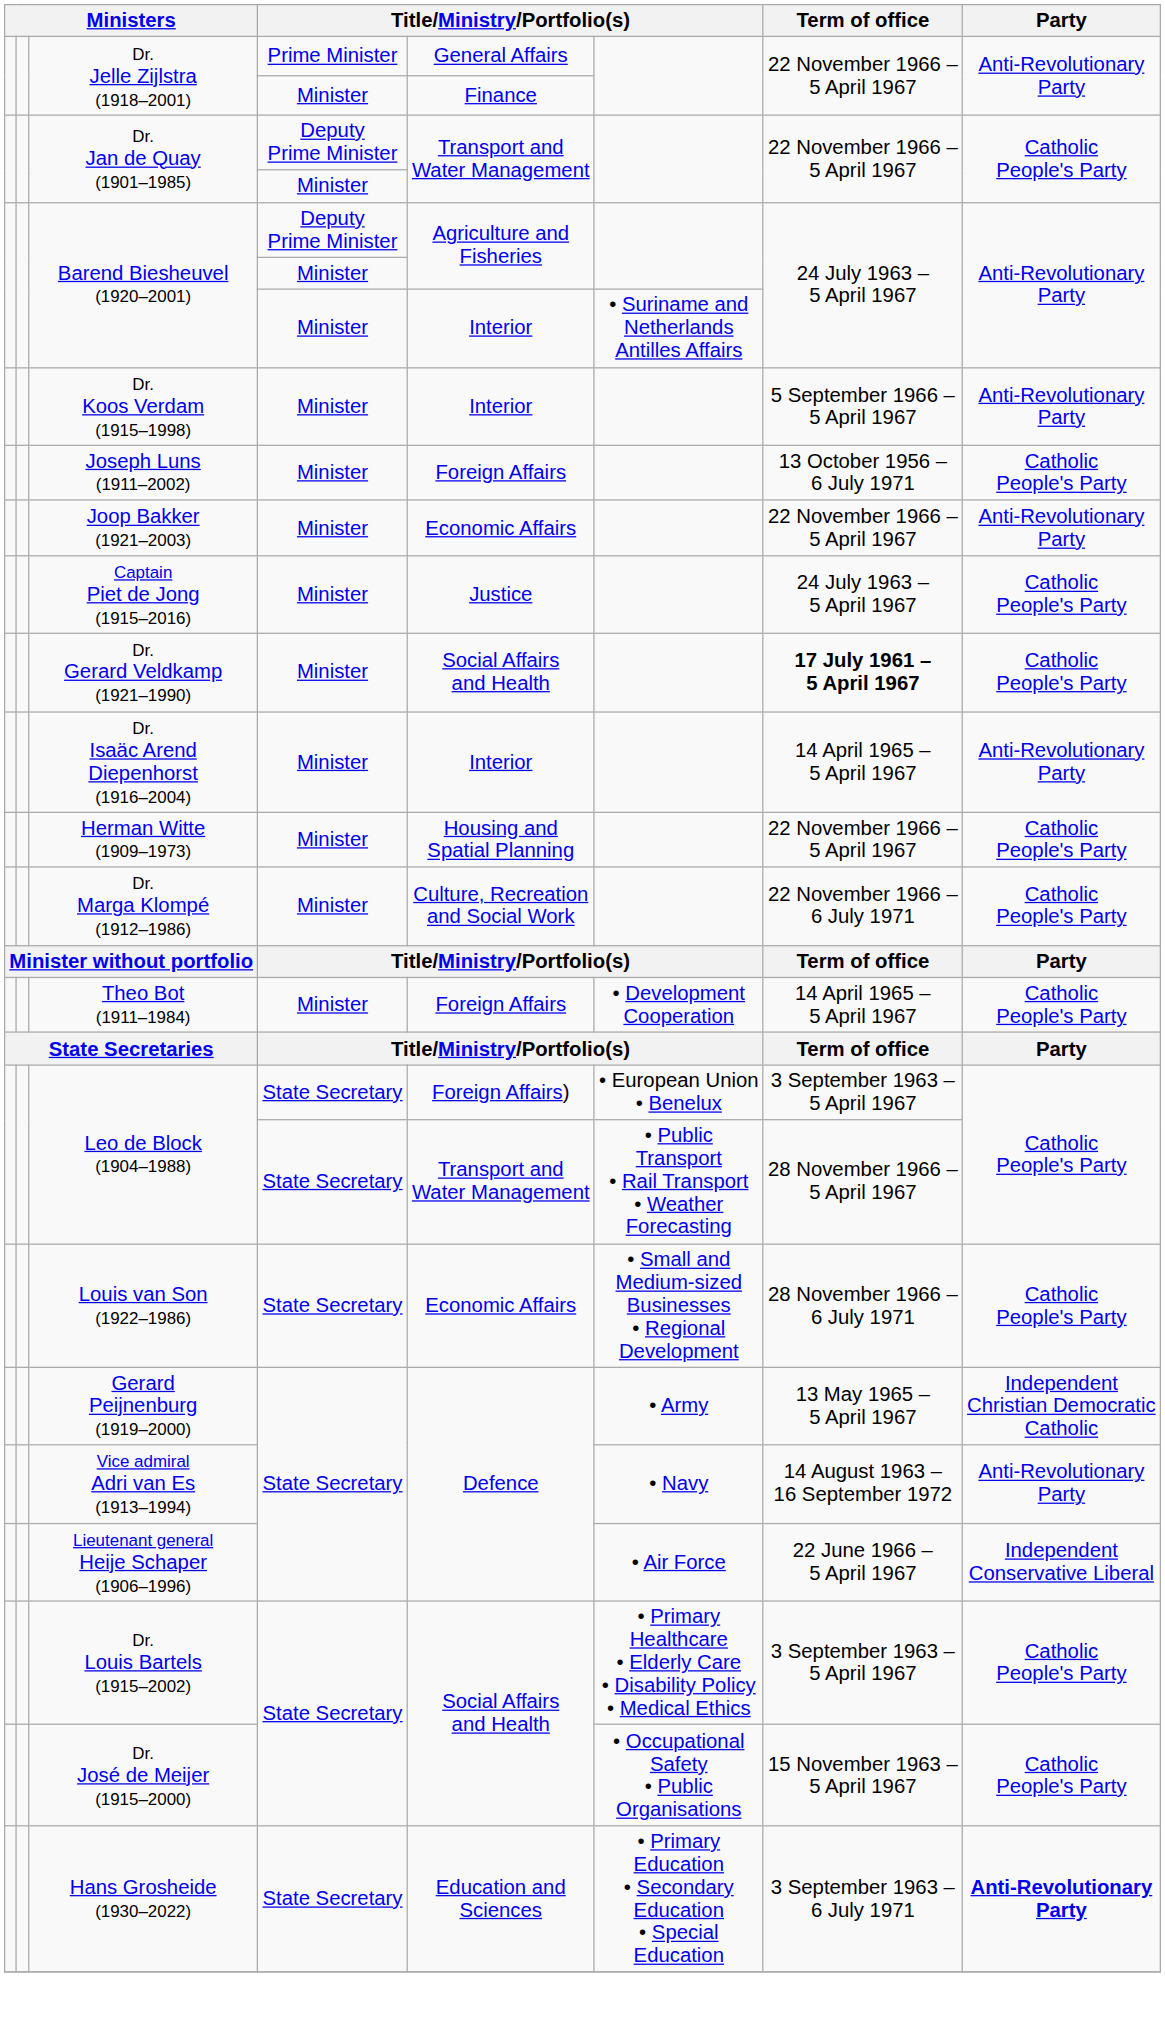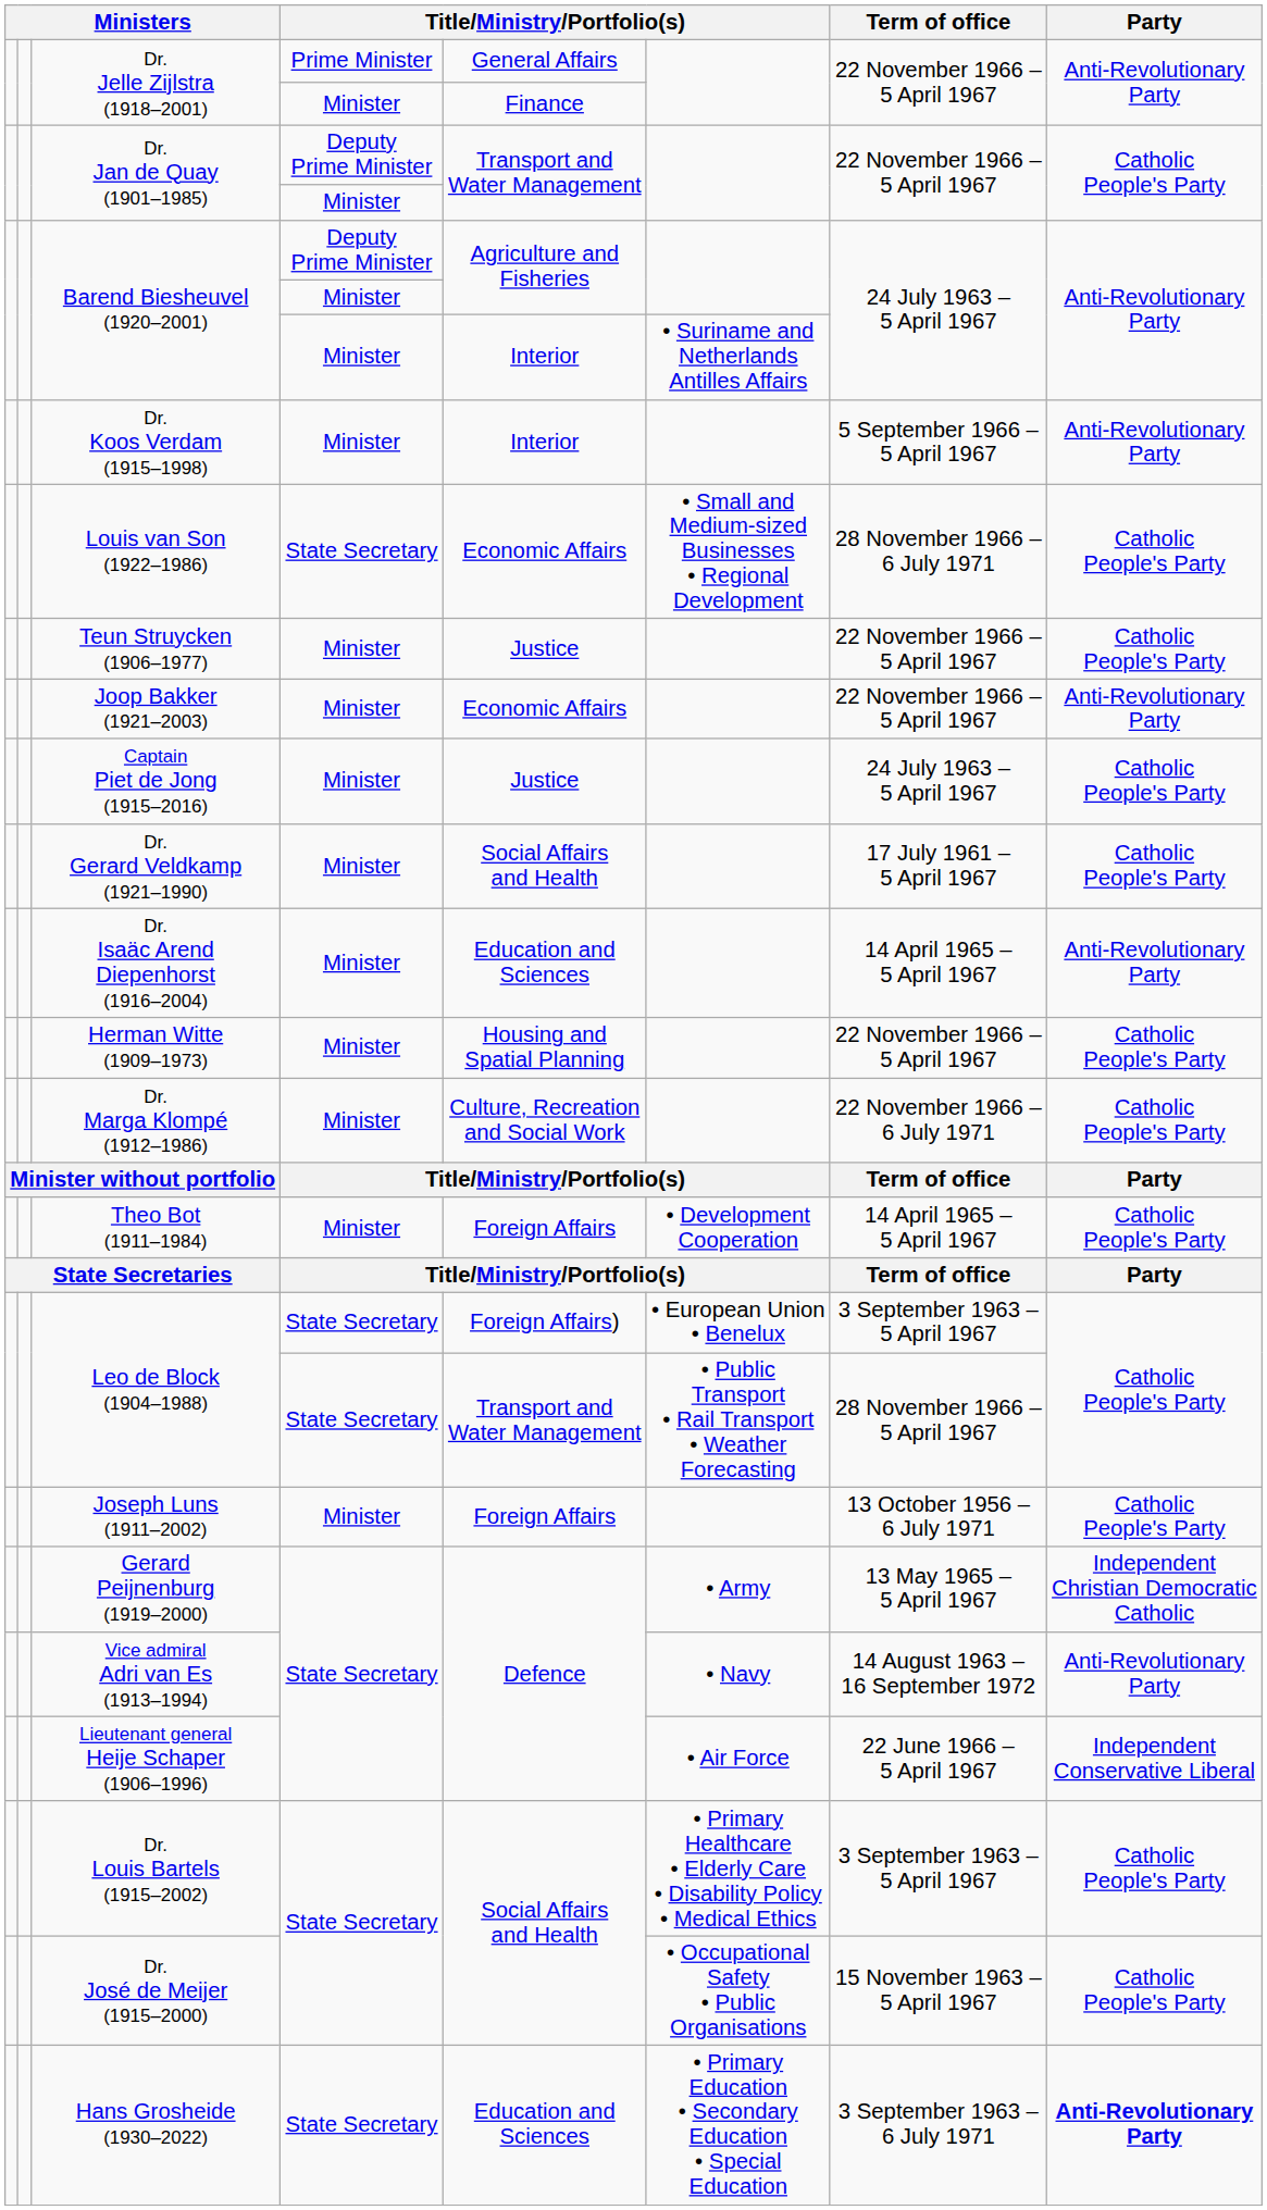rows swapped: Joseph Luns (1911–2002) <-> Louis van Son (1922–1986)
+ row: Teun Struycken (1906–1977) | Minister | Justice | 22 November 1966 – 5 April 1967 | Catholic People's Party
Dr. Gerard Veldkamp (1921–1990) | Term of office: bold -> normal
Dr. Isaäc Arend Diepenhorst (1916–2004) | column 5: Interior -> Education and Sciences
